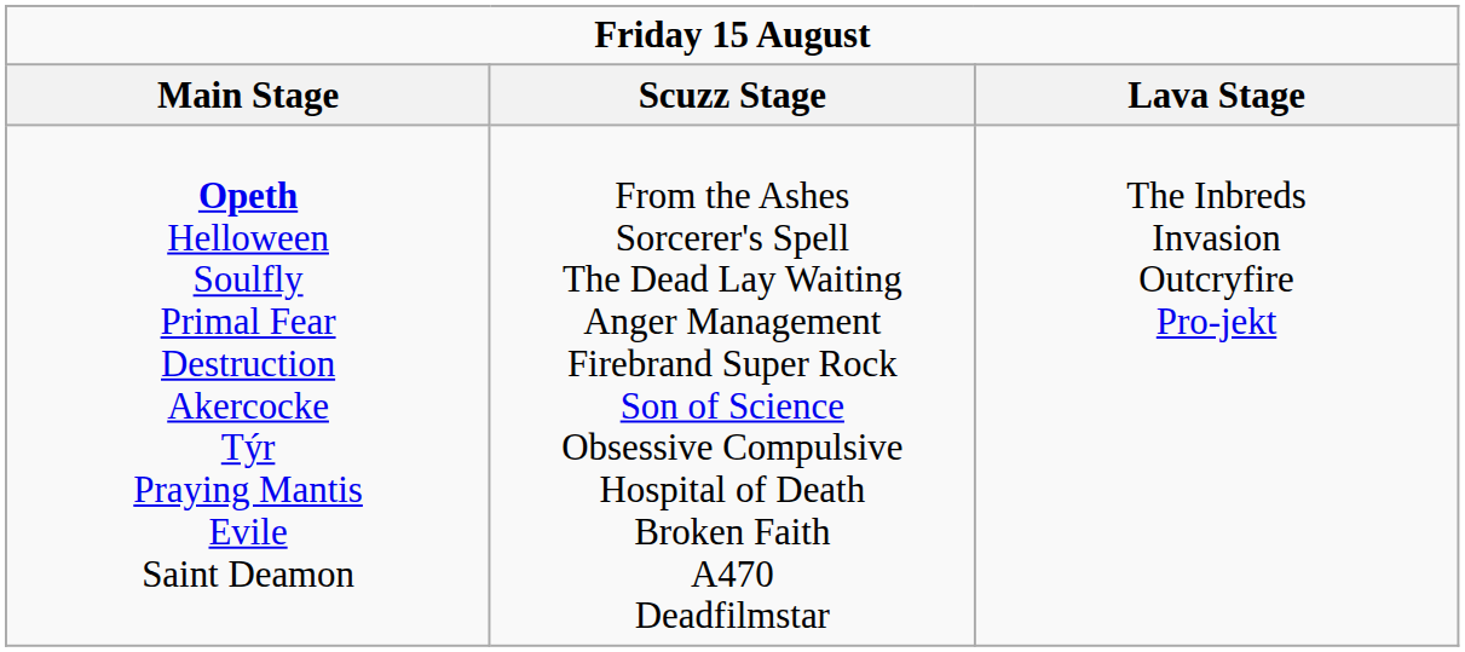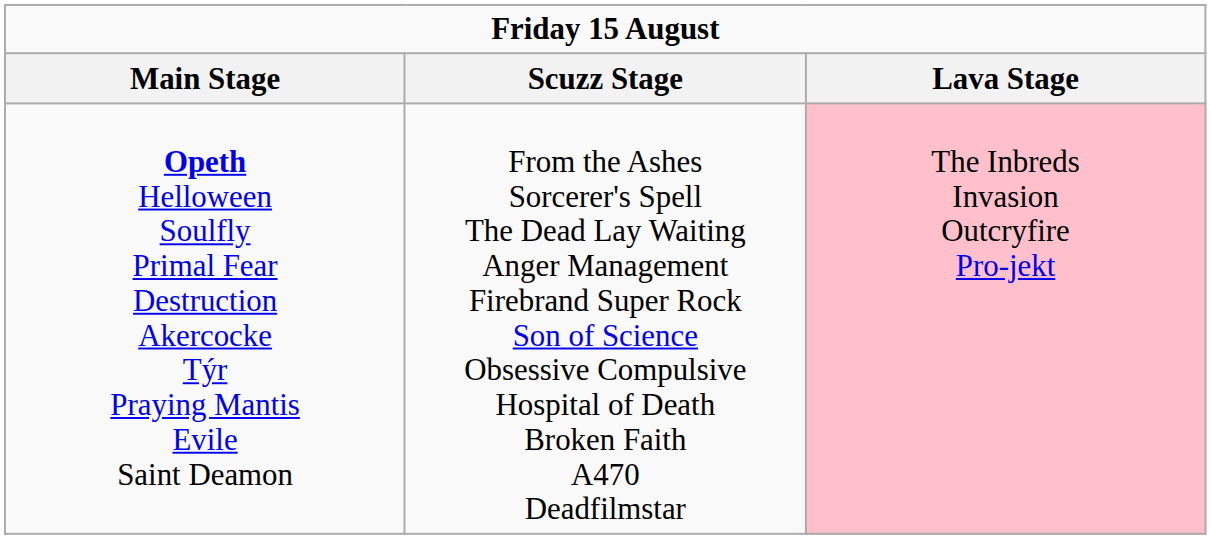row 3 | Lava Stage: no background -> pink background
